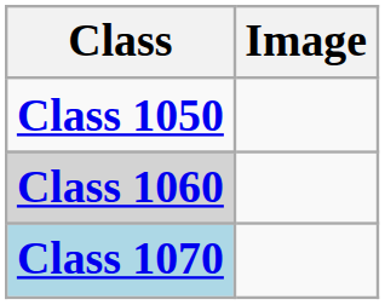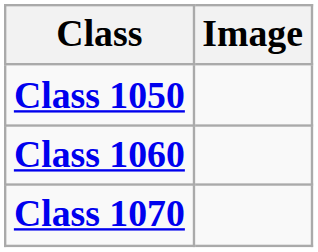Class 1060 | Class: lightgrey background -> no background
Class 1070 | Class: lightblue background -> no background
